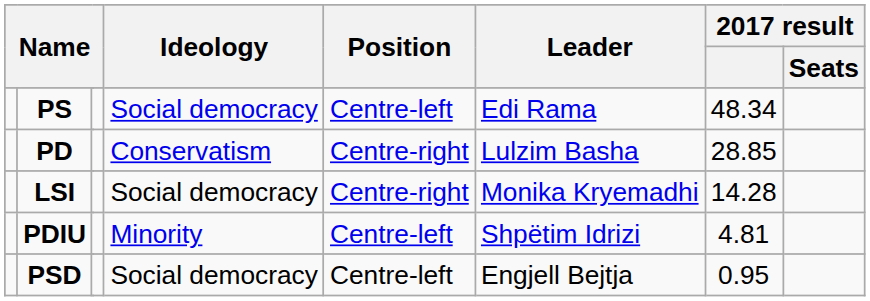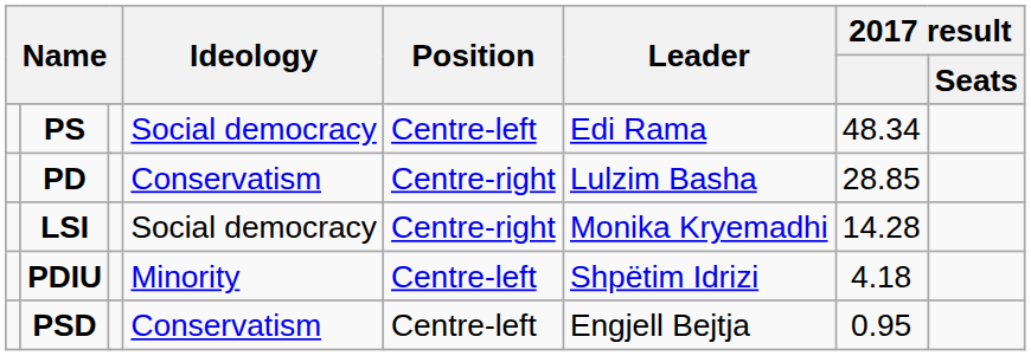PDIU | 2017 result: 4.81 -> 4.18
PSD | Ideology: Social democracy -> Conservatism
